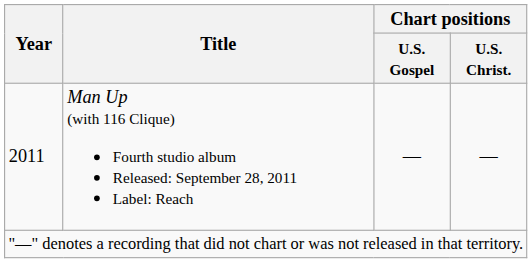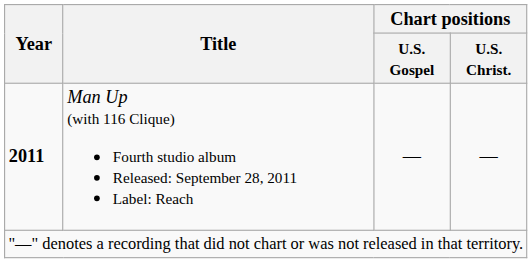2011 | Year: normal -> bold
